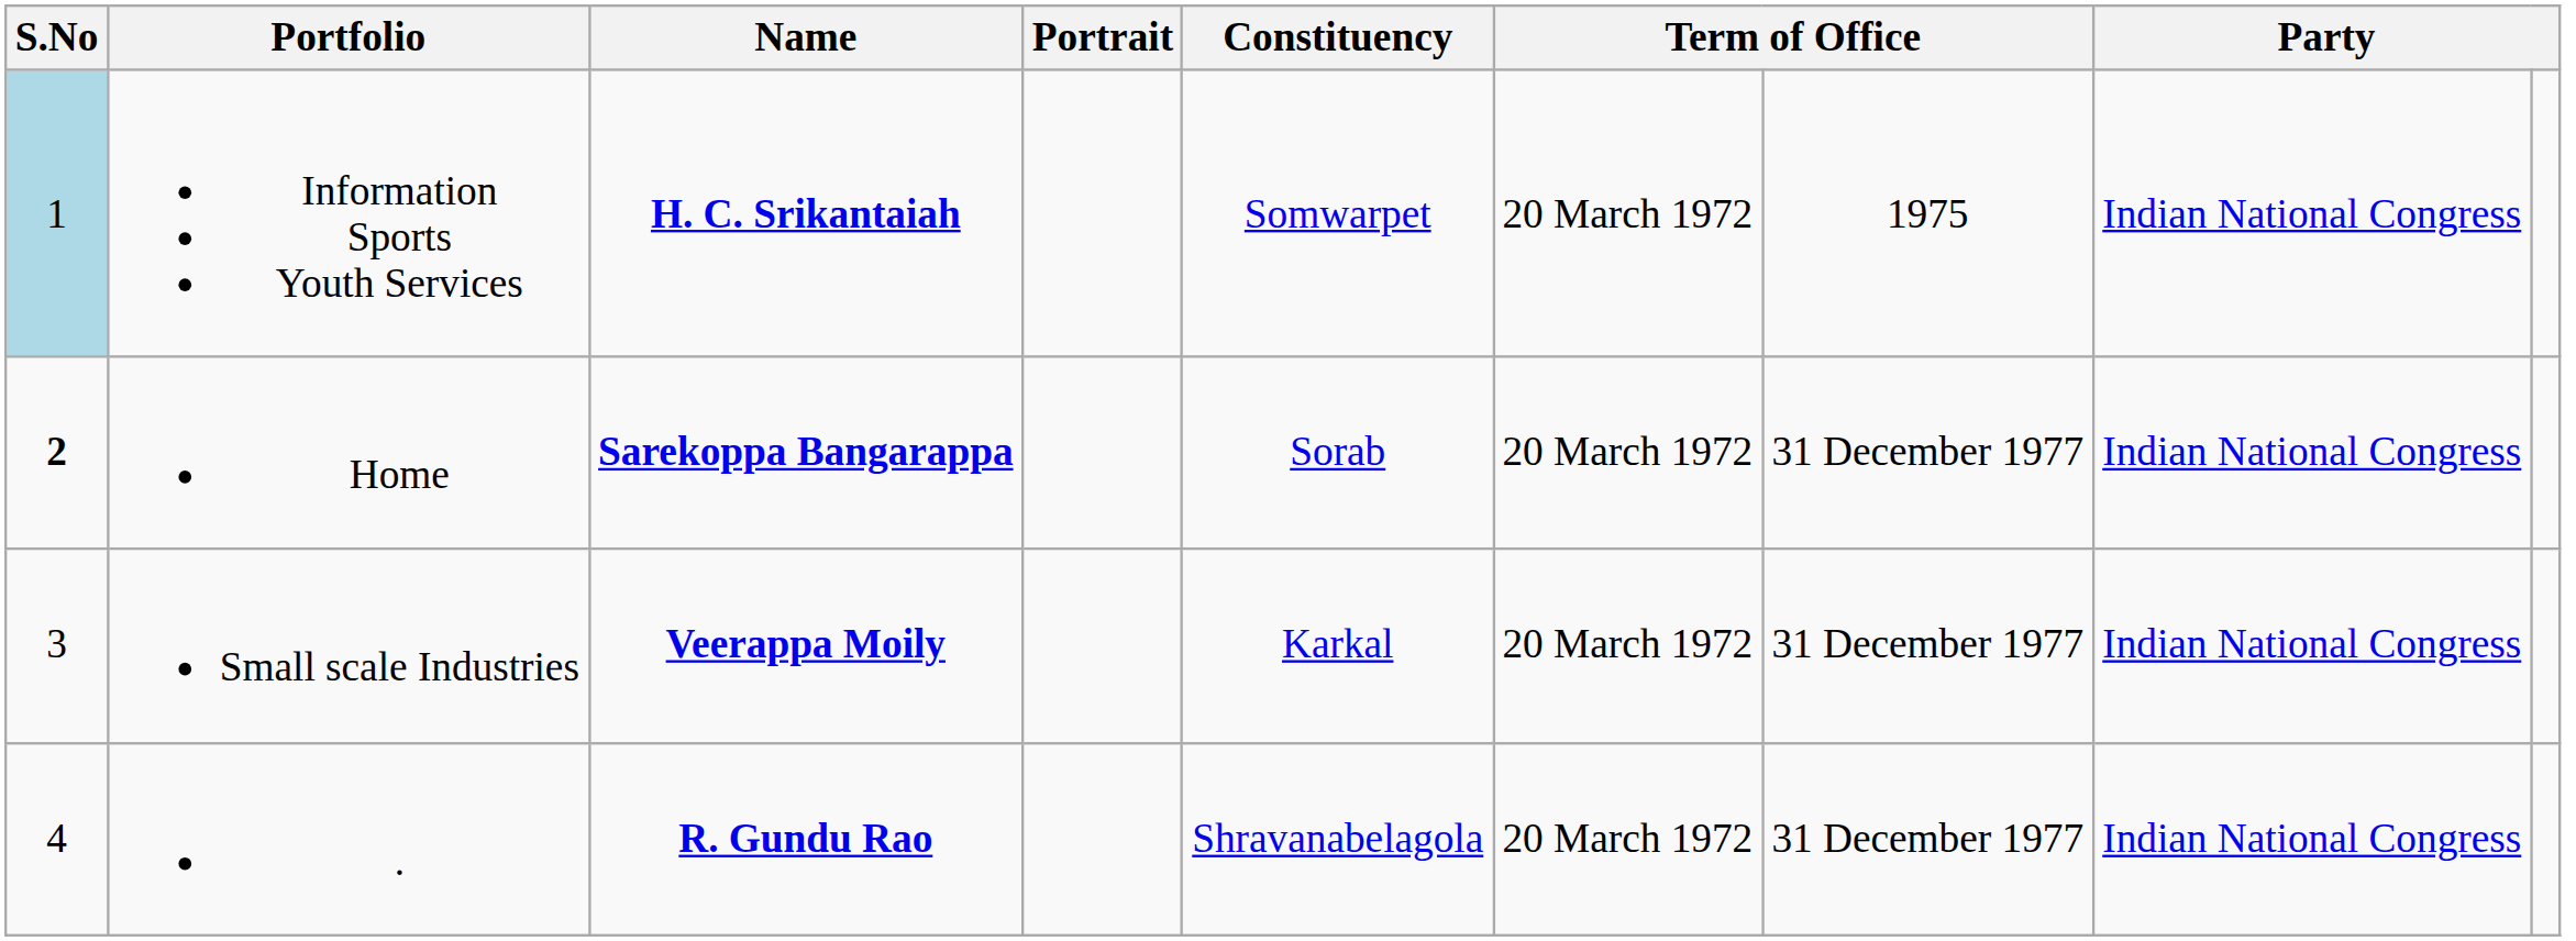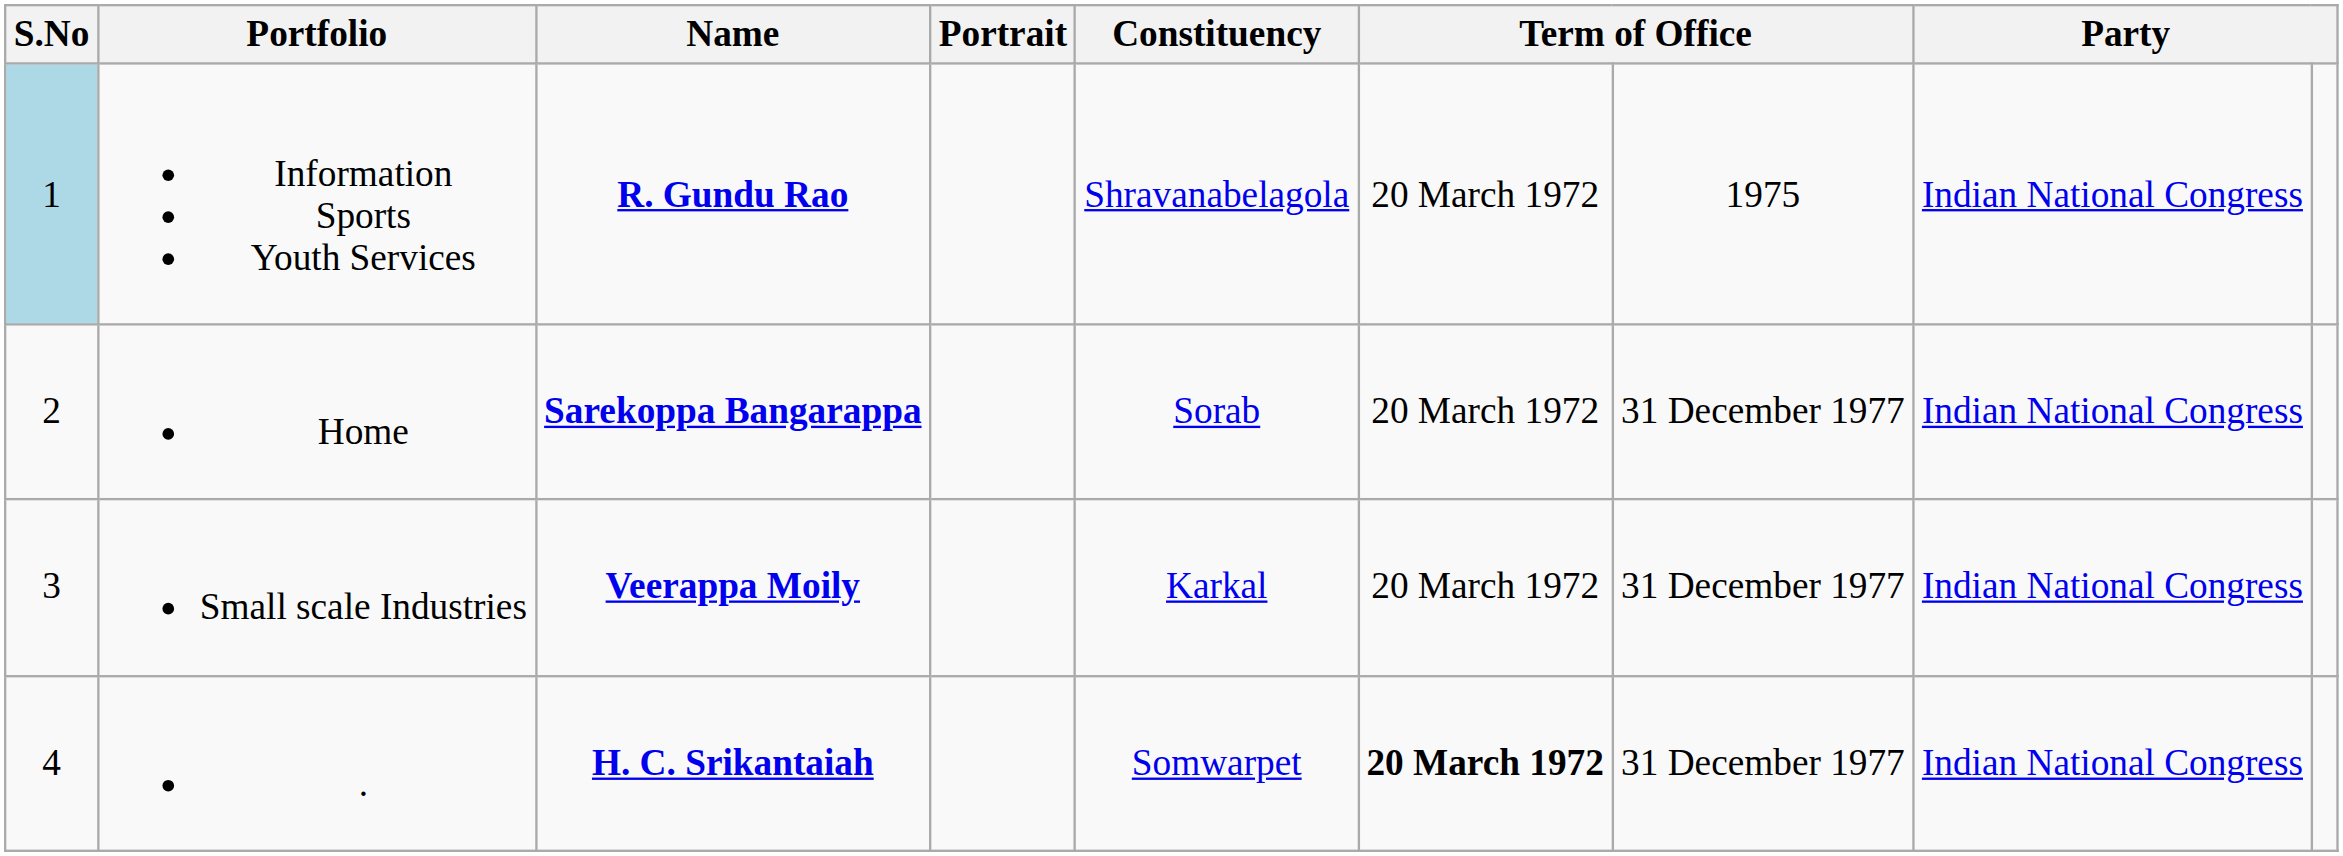Information Sports Youth Services | Name: H. C. Srikantaiah -> R. Gundu Rao
Information Sports Youth Services | Constituency: Somwarpet -> Shravanabelagola
Home | S.No: bold -> normal
. | Name: R. Gundu Rao -> H. C. Srikantaiah
. | Constituency: Shravanabelagola -> Somwarpet
. | column 6: normal -> bold
